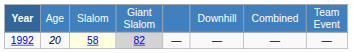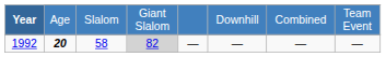1992 | column 2: normal -> bold
1992 | column 3: lightyellow background -> no background
